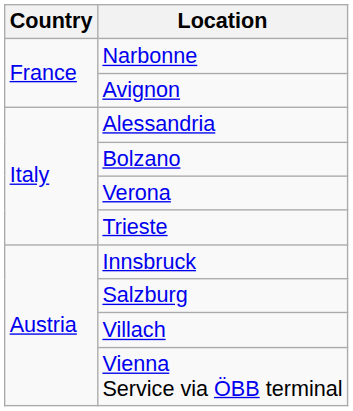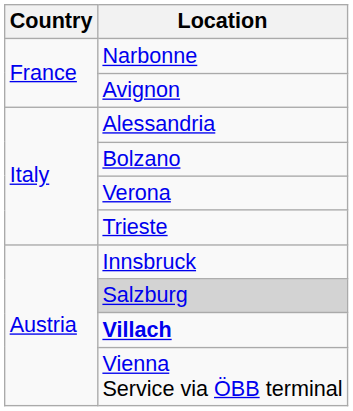Salzburg | Location: no background -> lightgrey background
Villach | Location: normal -> bold
